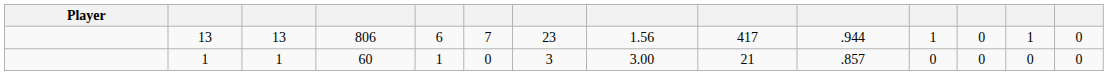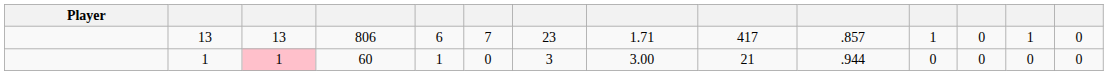row 2 | column 8: 1.56 -> 1.71
row 2 | column 10: .944 -> .857
row 3 | column 3: no background -> pink background
row 3 | column 10: .857 -> .944
